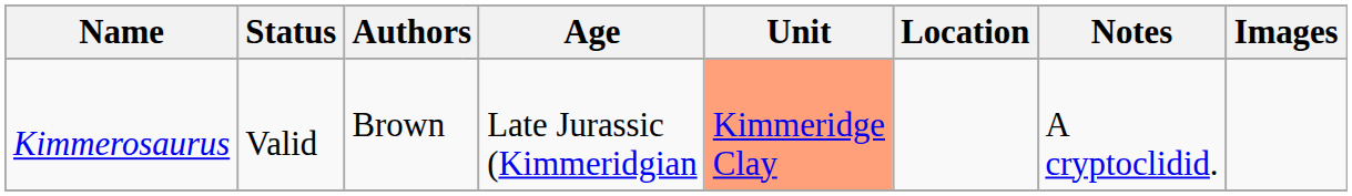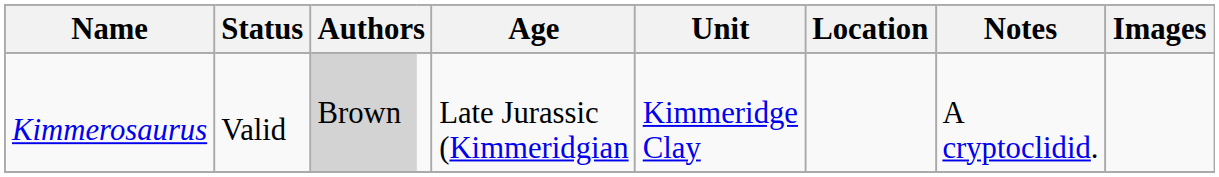Kimmerosaurus | column 3: no background -> lightgrey background
Kimmerosaurus | Unit: lightsalmon background -> no background
